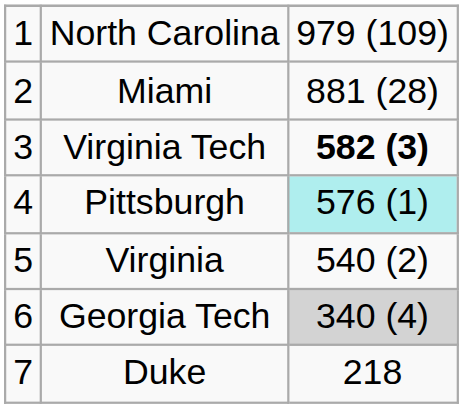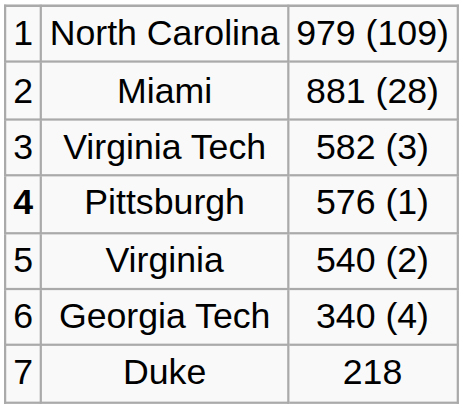Virginia Tech | column 3: bold -> normal
Pittsburgh | column 1: normal -> bold
Pittsburgh | column 3: paleturquoise background -> no background
Georgia Tech | column 3: lightgrey background -> no background
